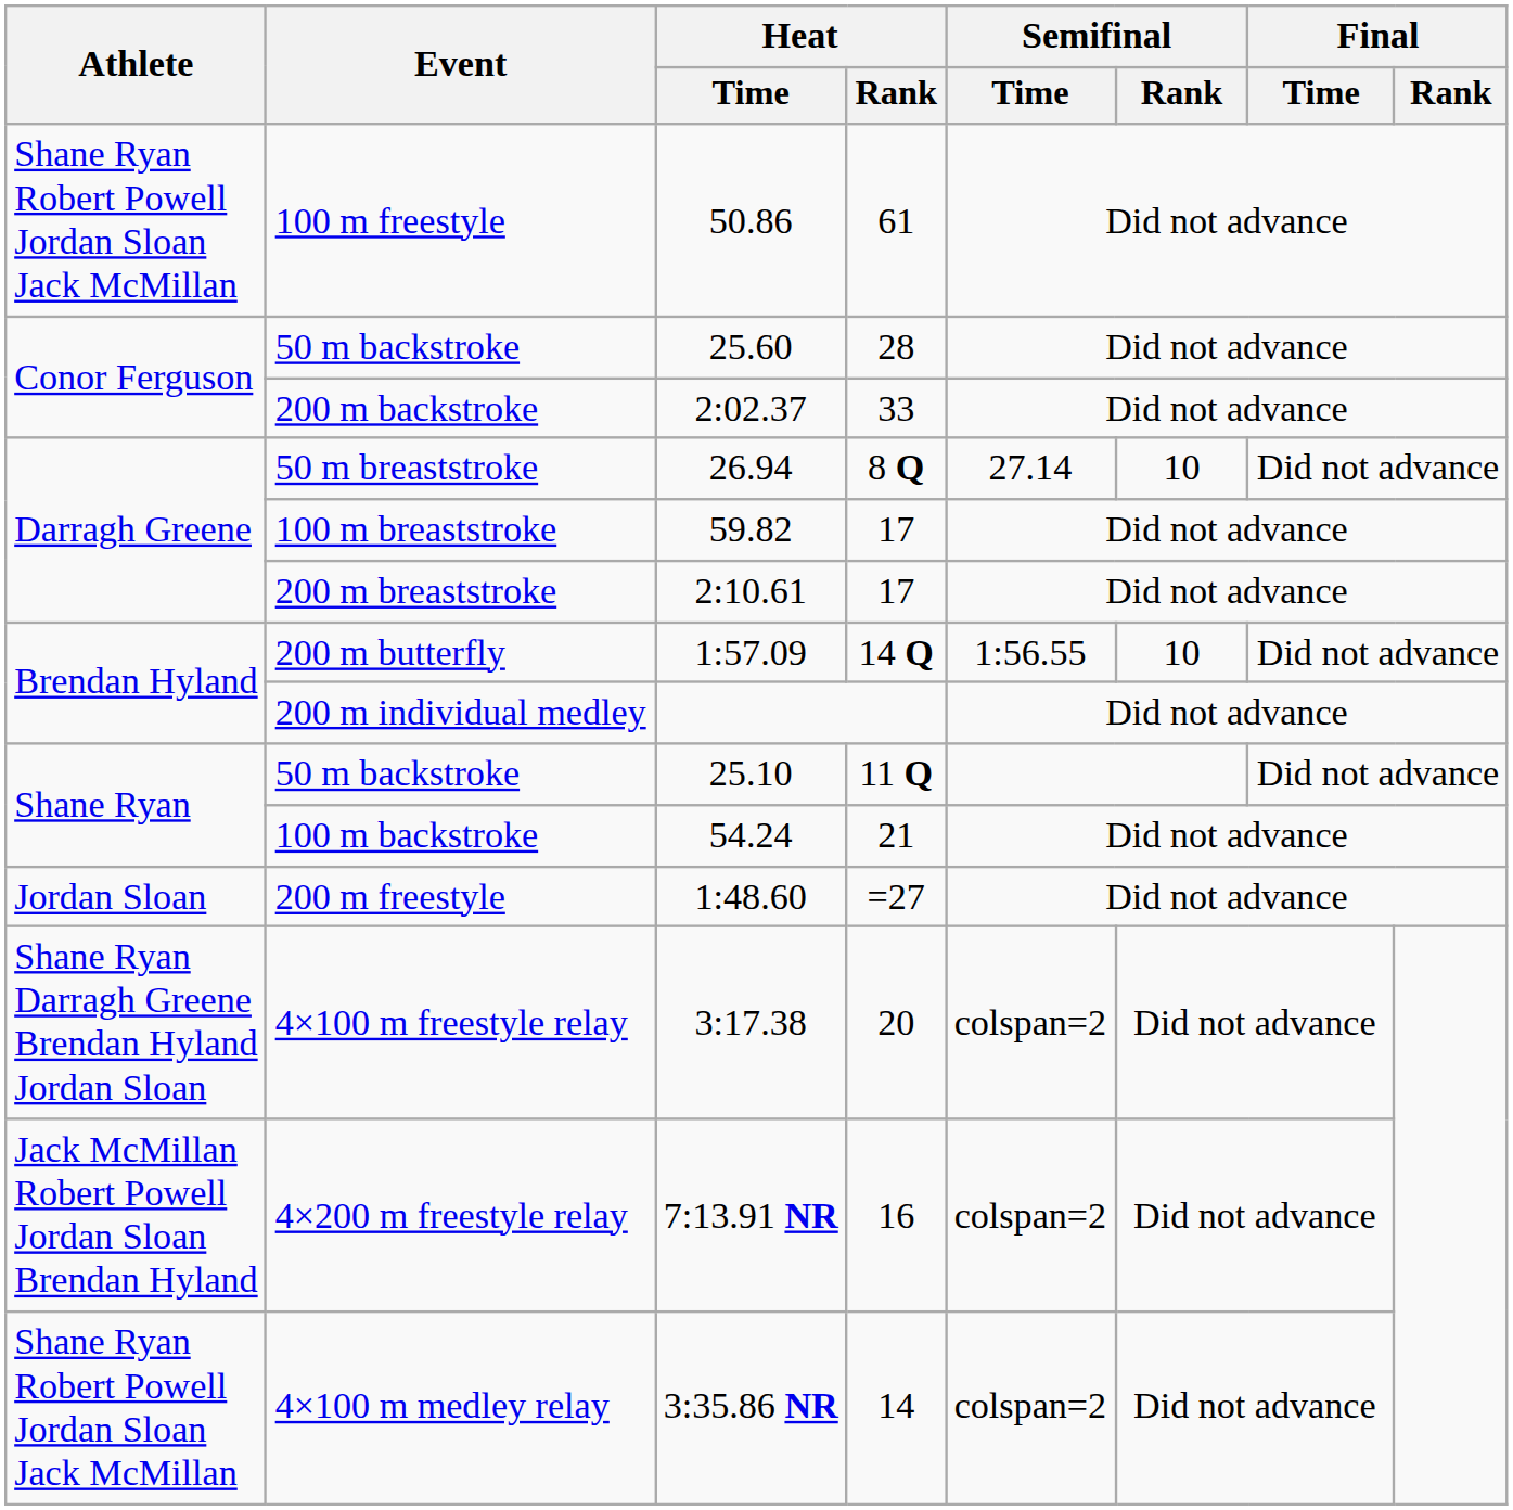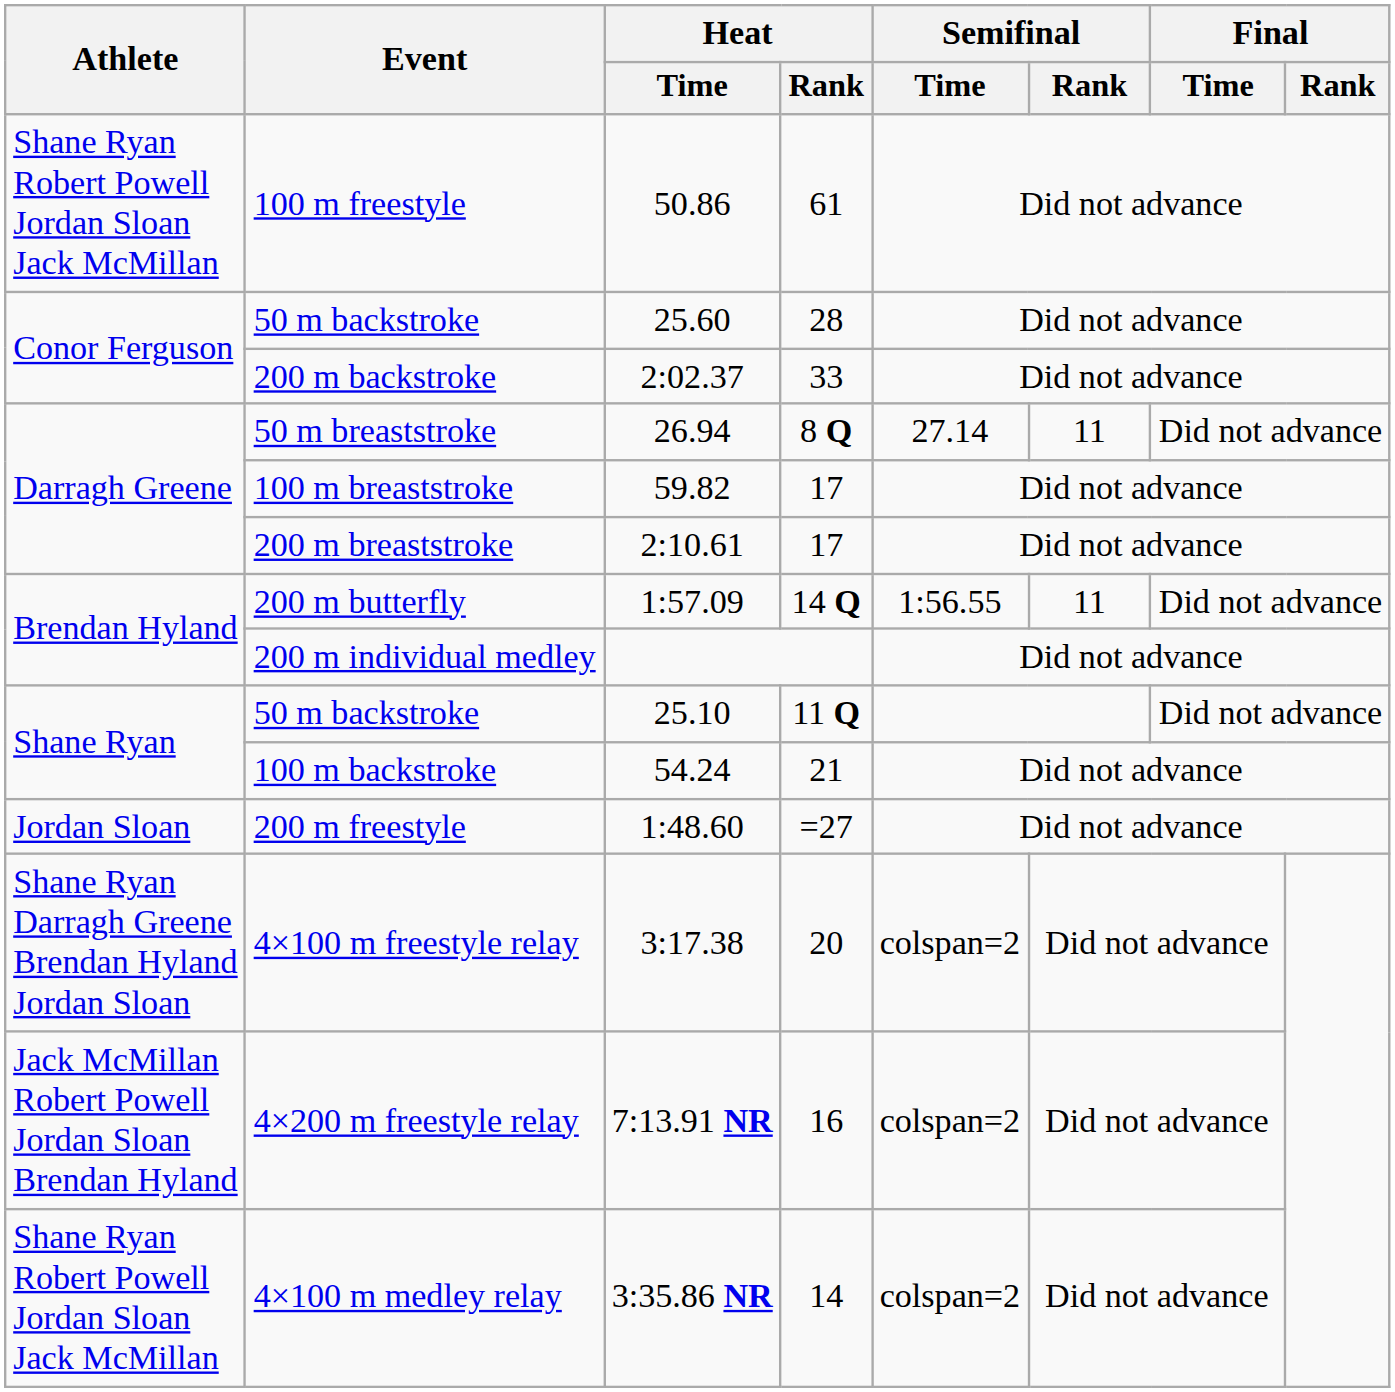50 m breaststroke | Semifinal / Rank: 10 -> 11
200 m butterfly | Semifinal / Rank: 10 -> 11
